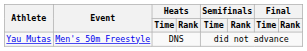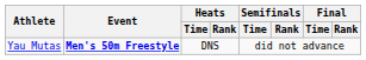Yau Mutas | Event: normal -> bold
